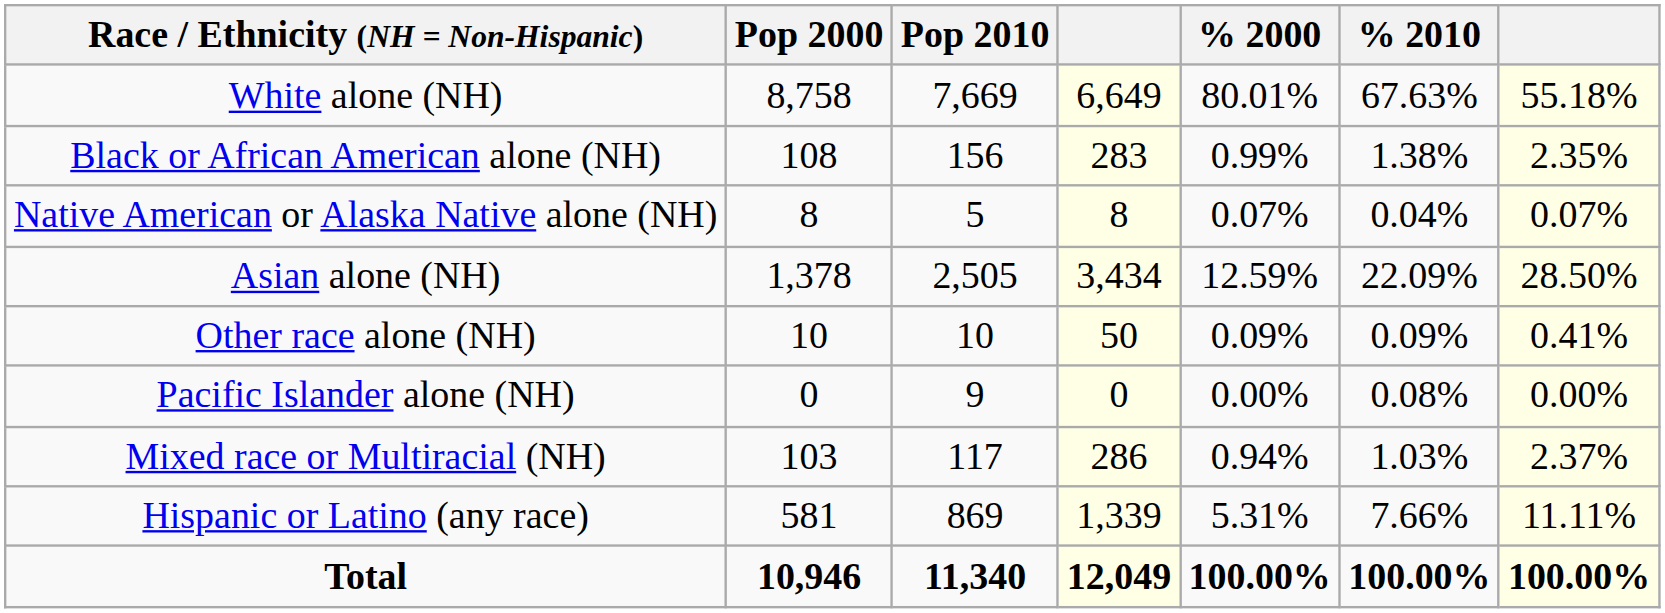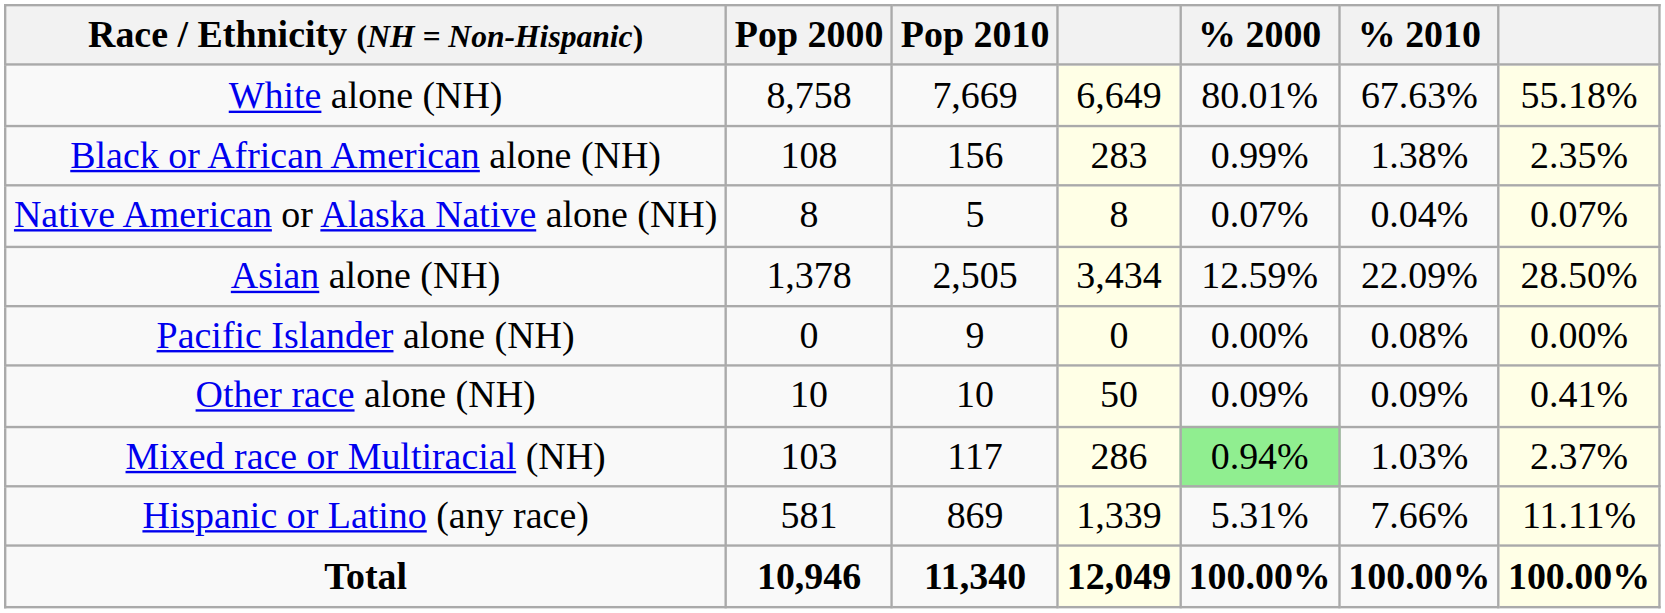rows swapped: Pacific Islander alone (NH) <-> Other race alone (NH)
Mixed race or Multiracial (NH) | % 2000: no background -> lightgreen background
